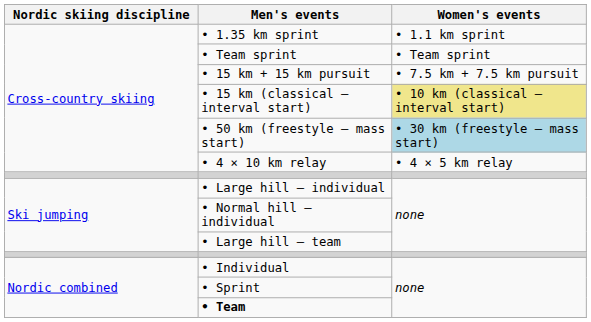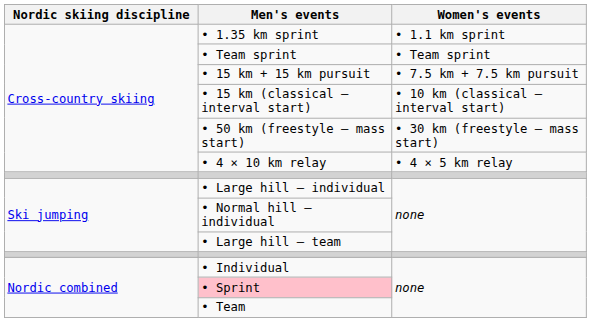• 15 km (classical – interval start) | Women's events: khaki background -> no background
• 50 km (freestyle – mass start) | Women's events: lightblue background -> no background
• Sprint | Men's events: no background -> pink background
• Team | Men's events: bold -> normal
